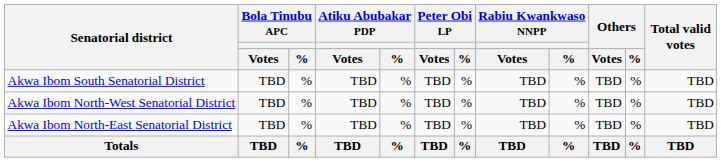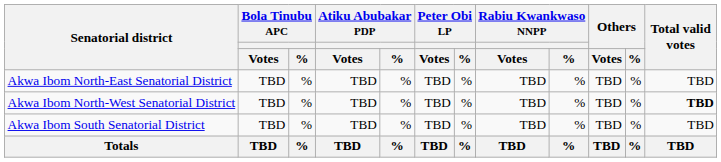rows swapped: Akwa Ibom North-East Senatorial District <-> Akwa Ibom South Senatorial District
Akwa Ibom North-West Senatorial District | Total valid votes: normal -> bold
